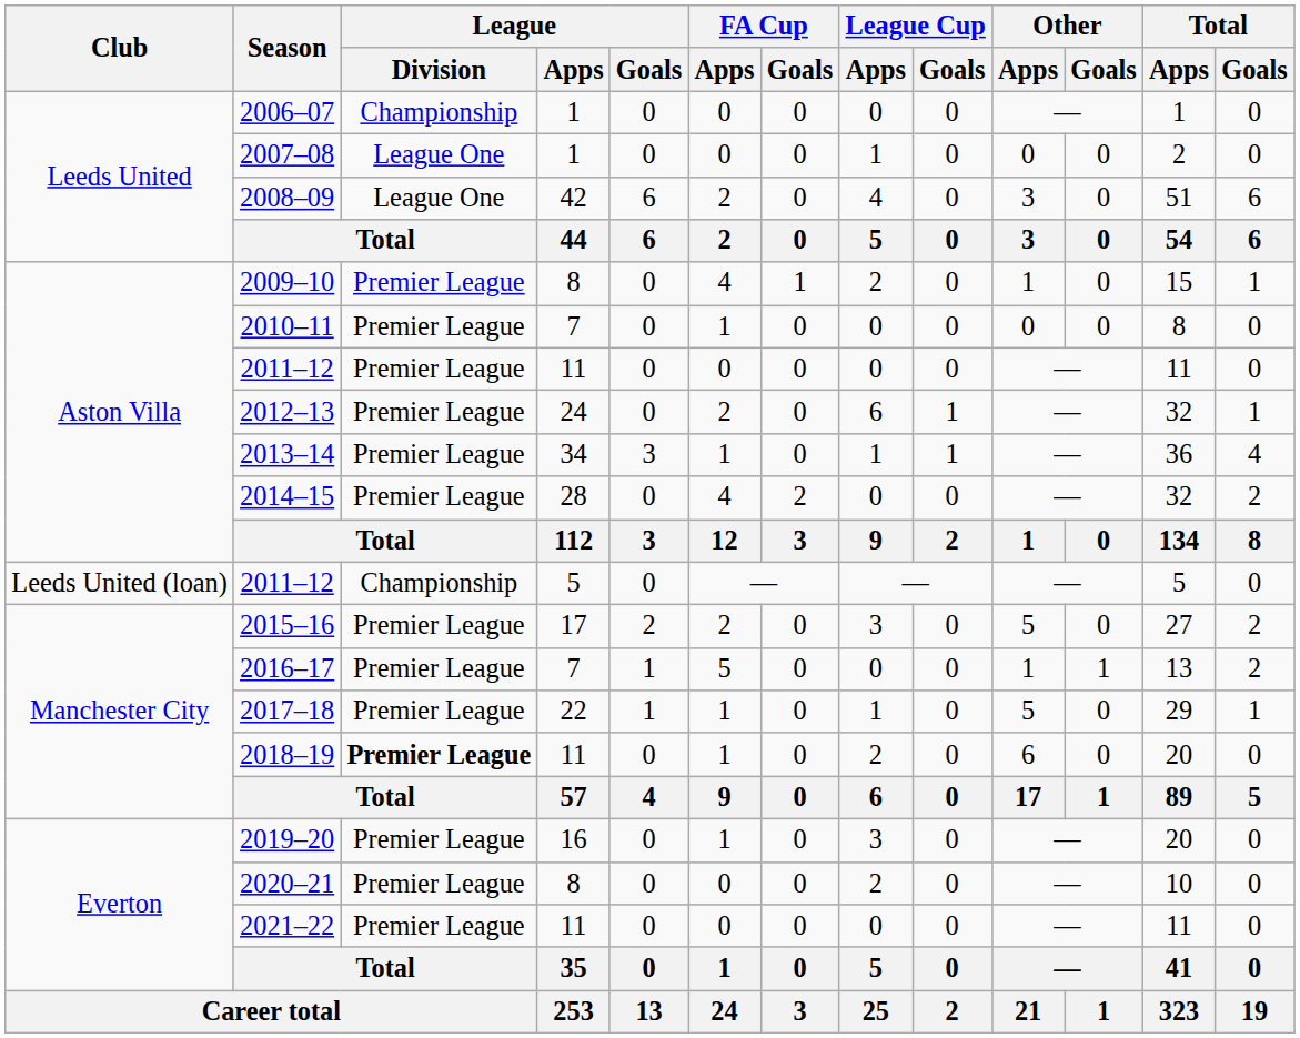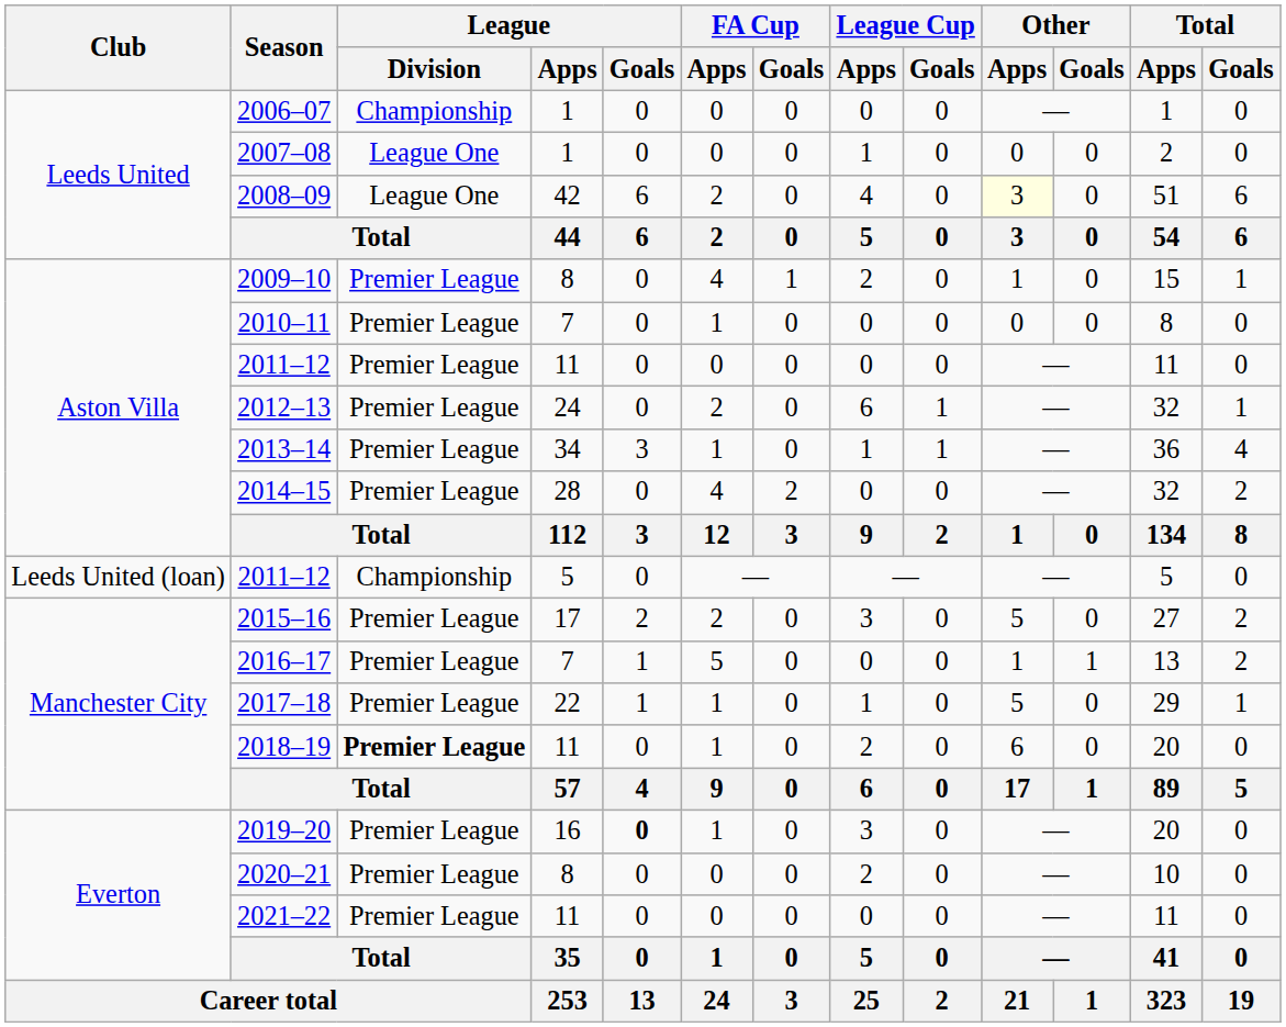2008–09 | Other / Apps: no background -> lightyellow background
2019–20 | League / Goals: normal -> bold
